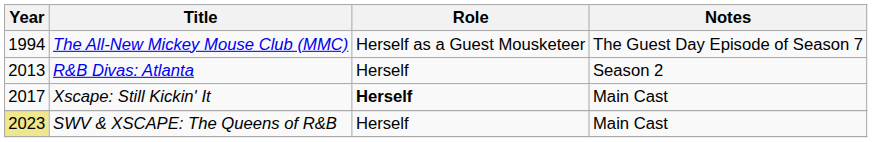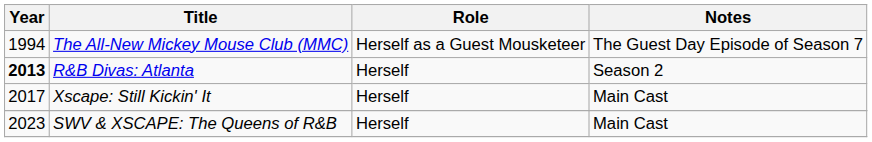R&B Divas: Atlanta | Year: normal -> bold
Xscape: Still Kickin' It | Role: bold -> normal
SWV & XSCAPE: The Queens of R&B | Year: khaki background -> no background
